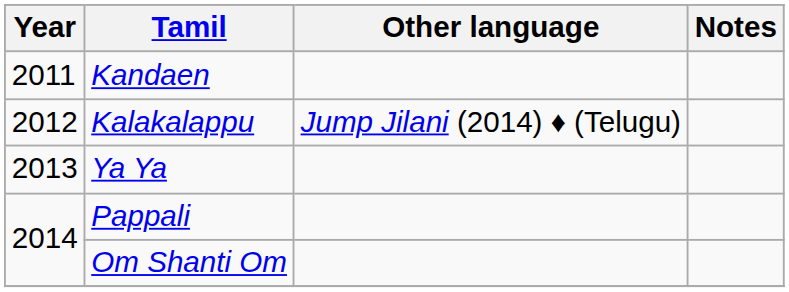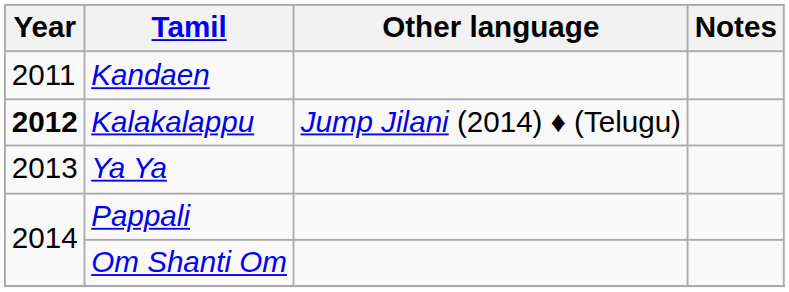Kalakalappu | Year: normal -> bold
